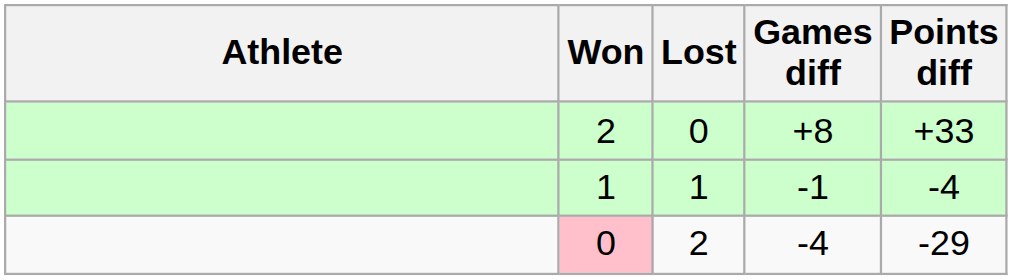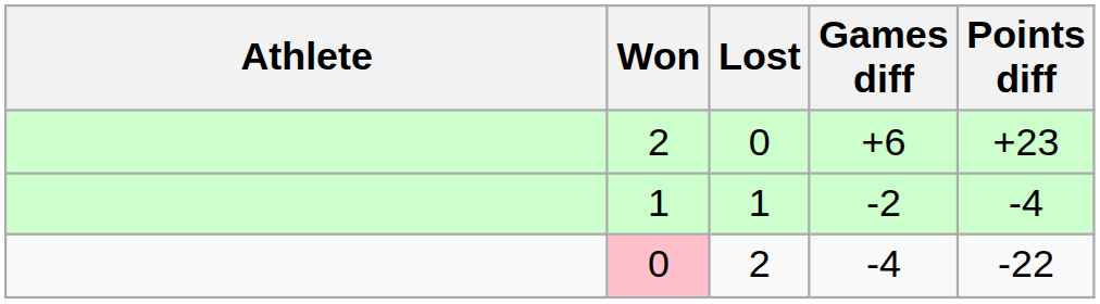row 2 | Games diff: +8 -> +6
row 2 | Points diff: +33 -> +23
row 3 | Games diff: -1 -> -2
row 4 | Points diff: -29 -> -22
